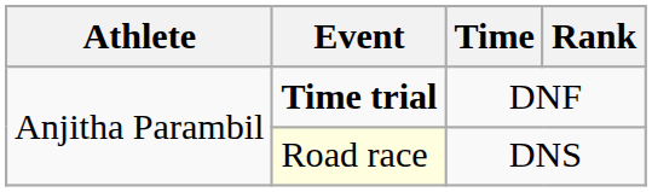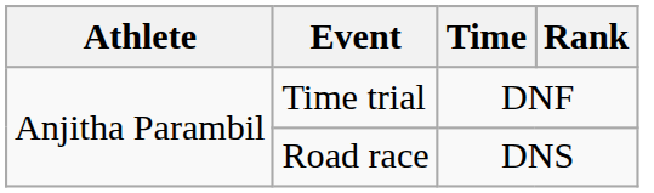Time trial | Event: bold -> normal
Road race | Event: lightyellow background -> no background
